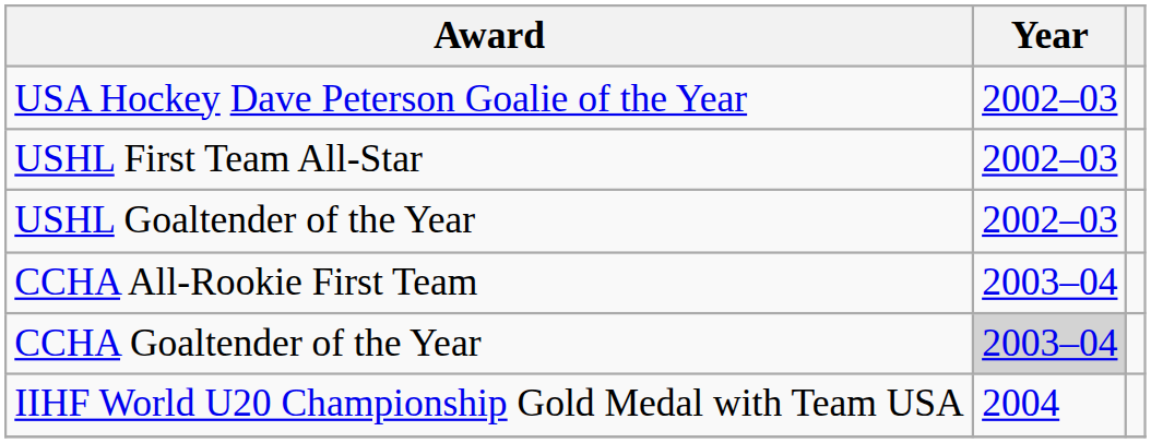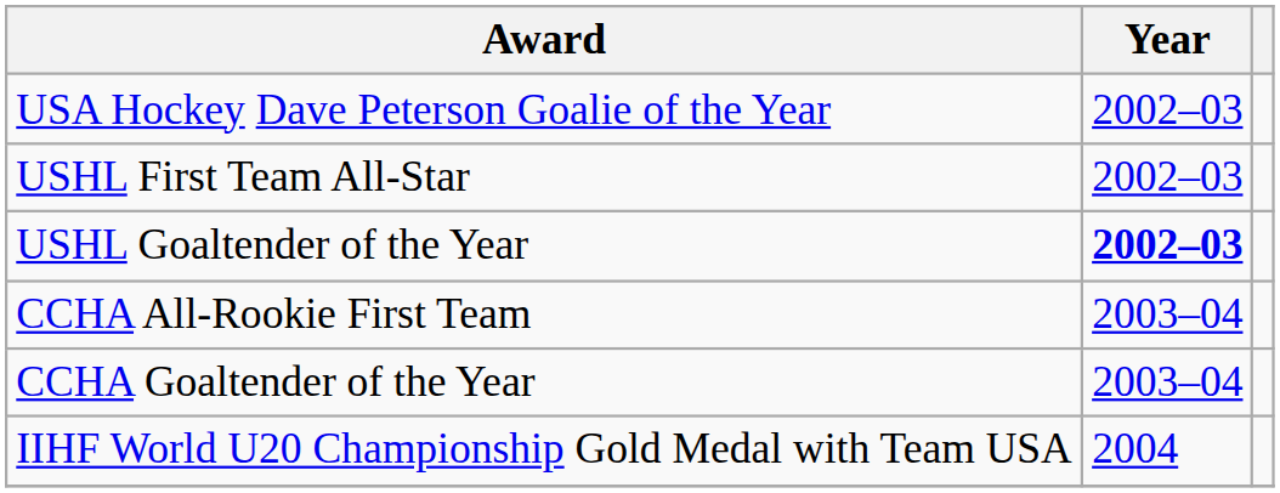USHL Goaltender of the Year | Year: normal -> bold
CCHA Goaltender of the Year | Year: lightgrey background -> no background
